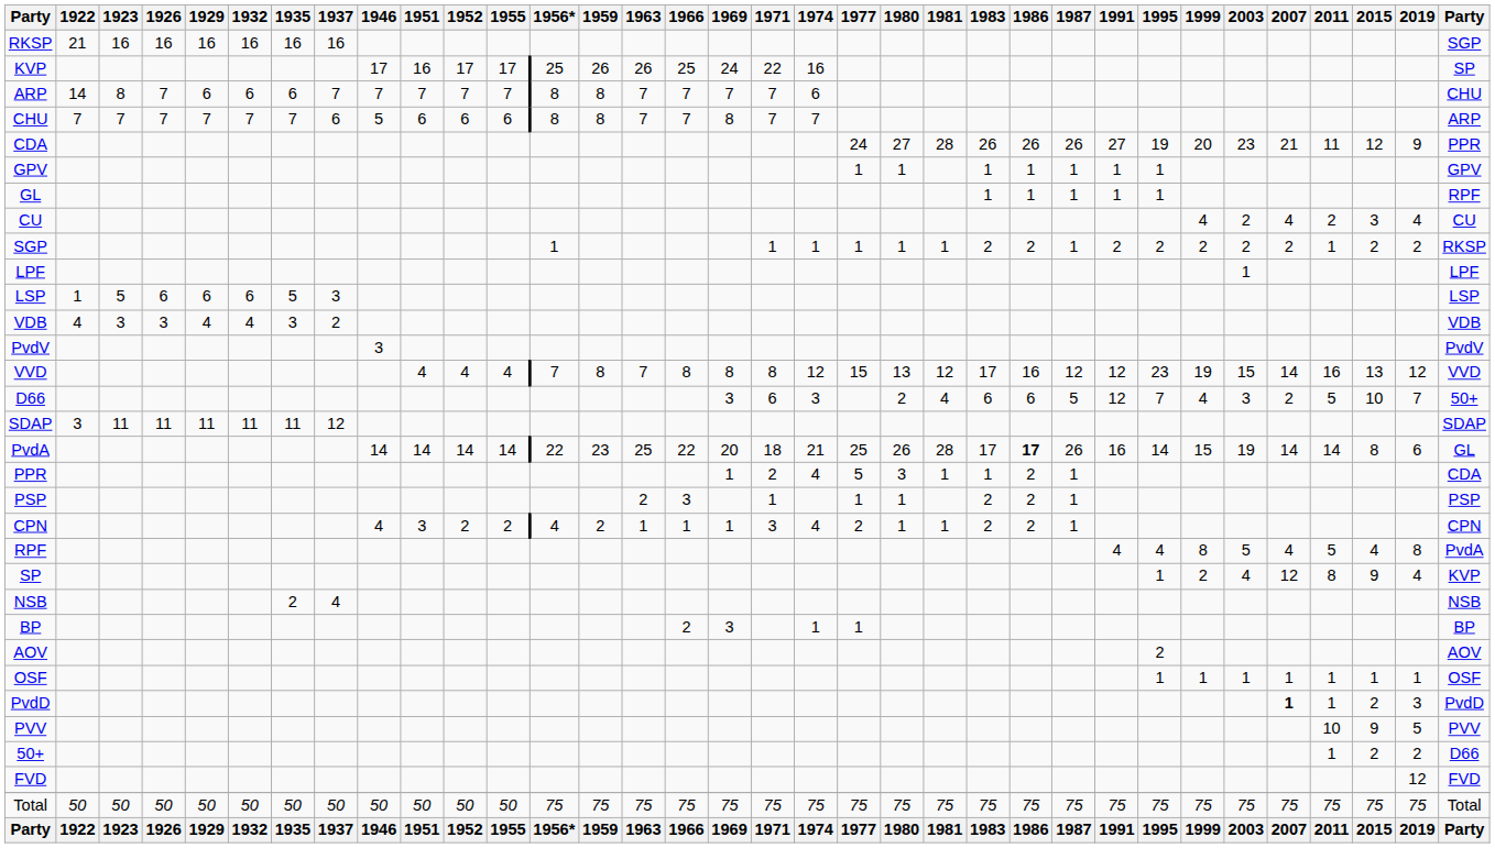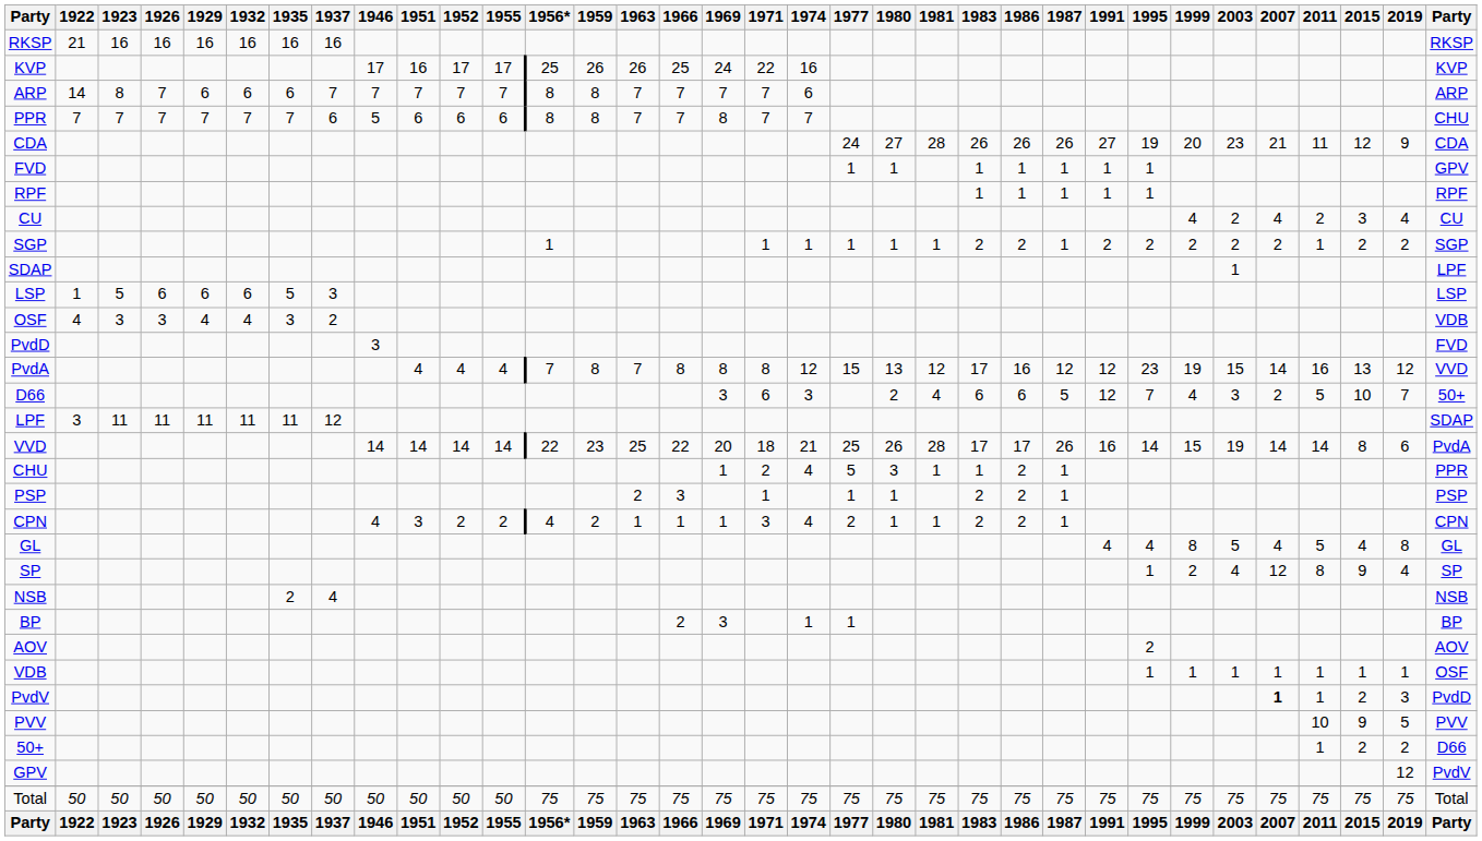row 2 | column 34: SGP -> RKSP
row 3 | column 34: SP -> KVP
row 4 | column 34: CHU -> ARP
row 5 | column 1: CHU -> PPR
row 5 | column 34: ARP -> CHU
row 6 | column 34: PPR -> CDA
row 7 | column 1: GPV -> FVD
row 8 | column 1: GL -> RPF
row 10 | column 34: RKSP -> SGP
row 11 | column 1: LPF -> SDAP
row 13 | column 1: VDB -> OSF
row 14 | column 1: PvdV -> PvdD
row 14 | column 34: PvdV -> FVD
row 15 | column 1: VVD -> PvdA
row 17 | column 1: SDAP -> LPF
row 18 | column 1: PvdA -> VVD
row 18 | 1986: bold -> normal
row 18 | column 34: GL -> PvdA
row 19 | column 1: PPR -> CHU
row 19 | column 34: CDA -> PPR
row 22 | column 1: RPF -> GL
row 22 | column 34: PvdA -> GL
row 23 | column 34: KVP -> SP
row 27 | column 1: OSF -> VDB
row 28 | column 1: PvdD -> PvdV
row 31 | column 1: FVD -> GPV
row 31 | column 34: FVD -> PvdV
